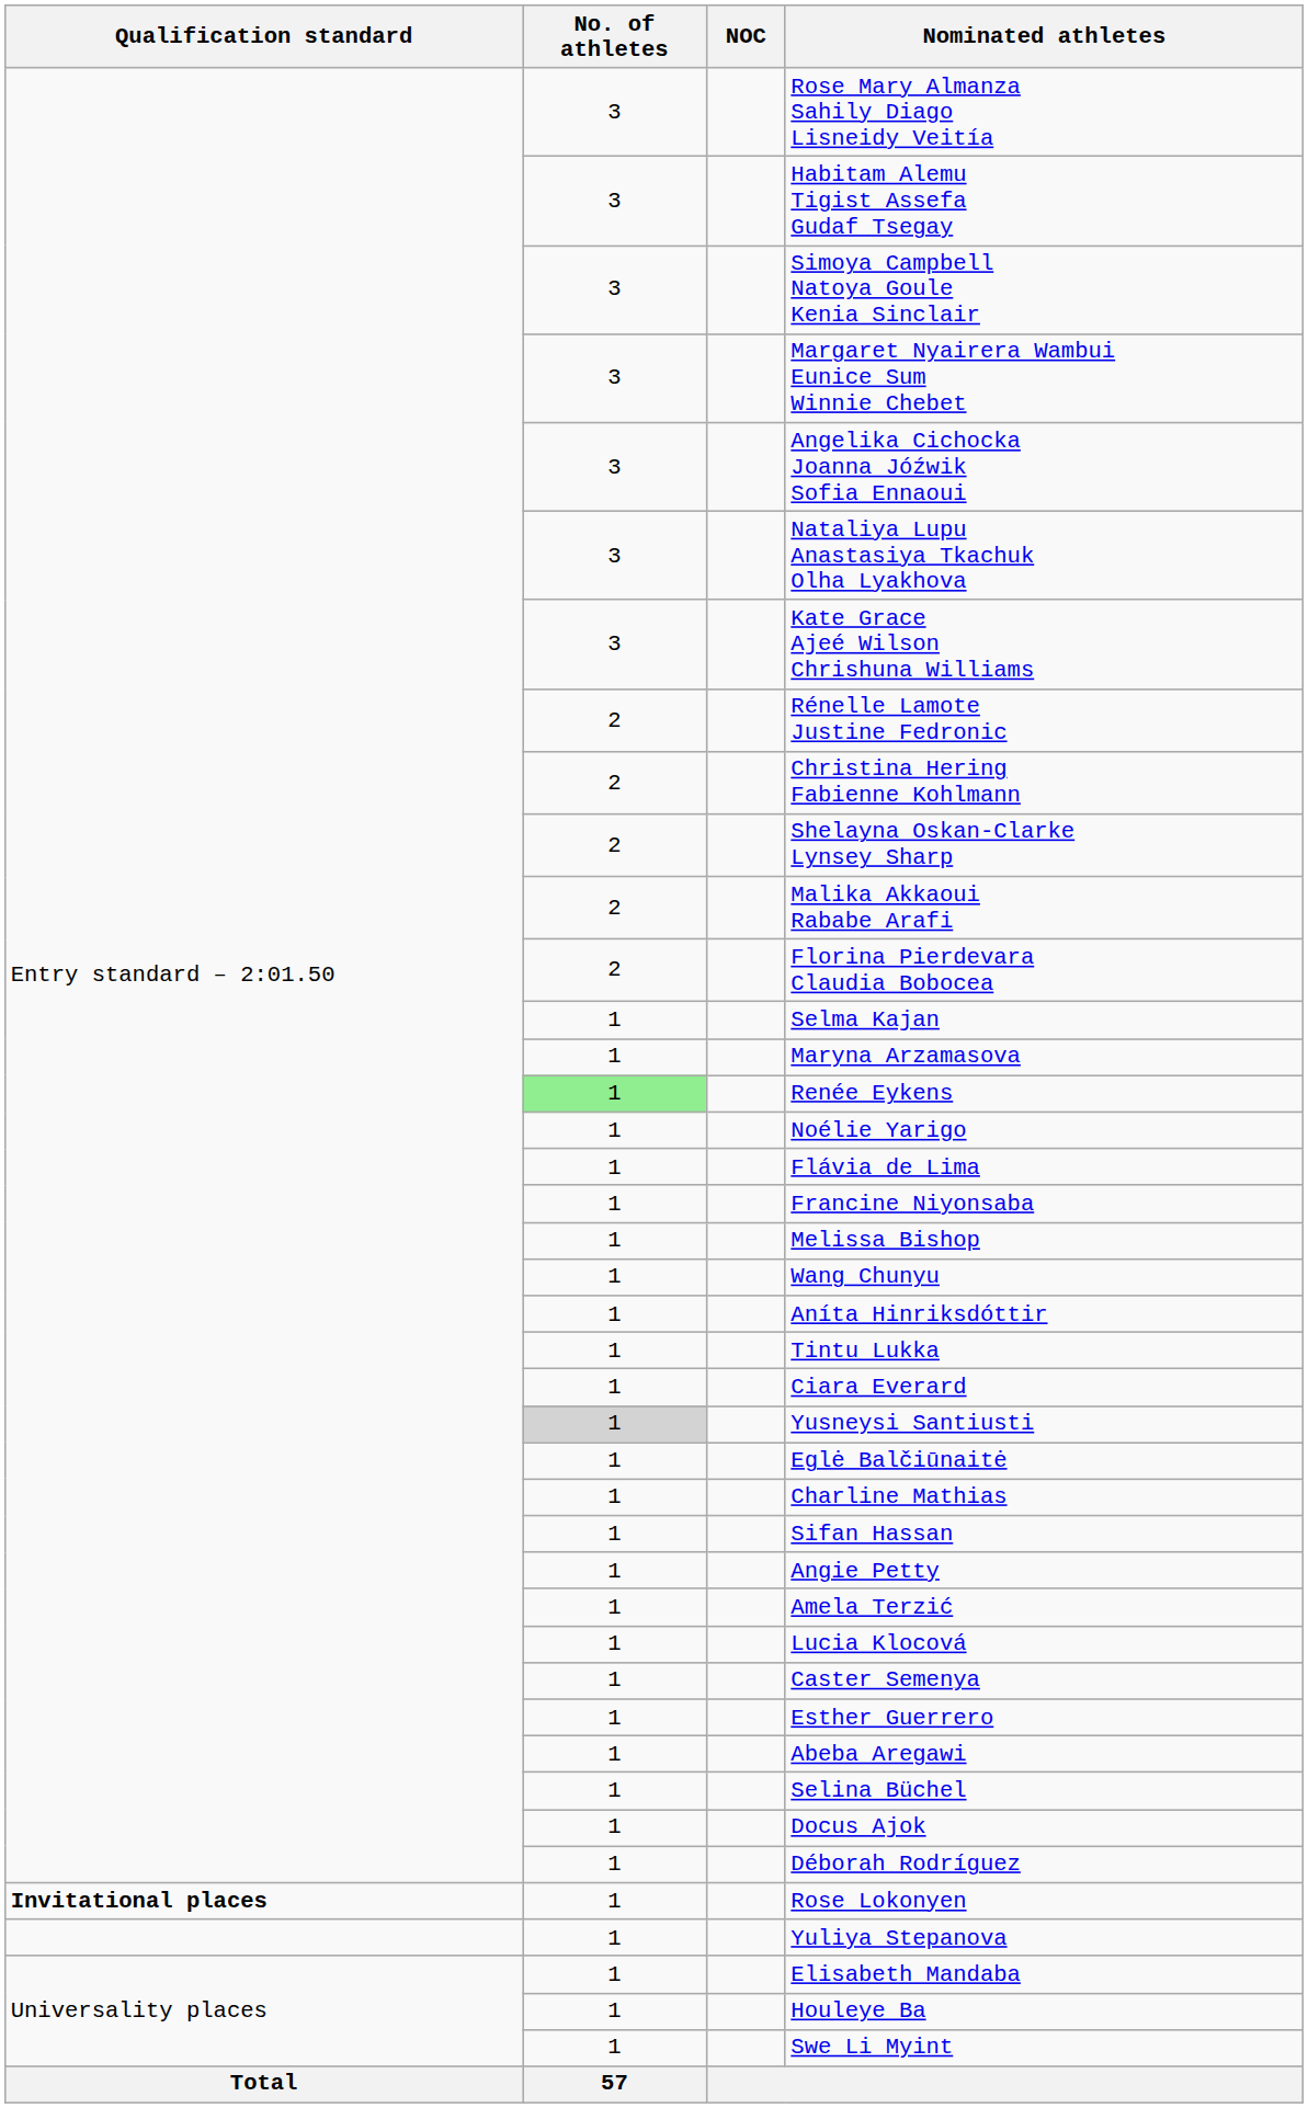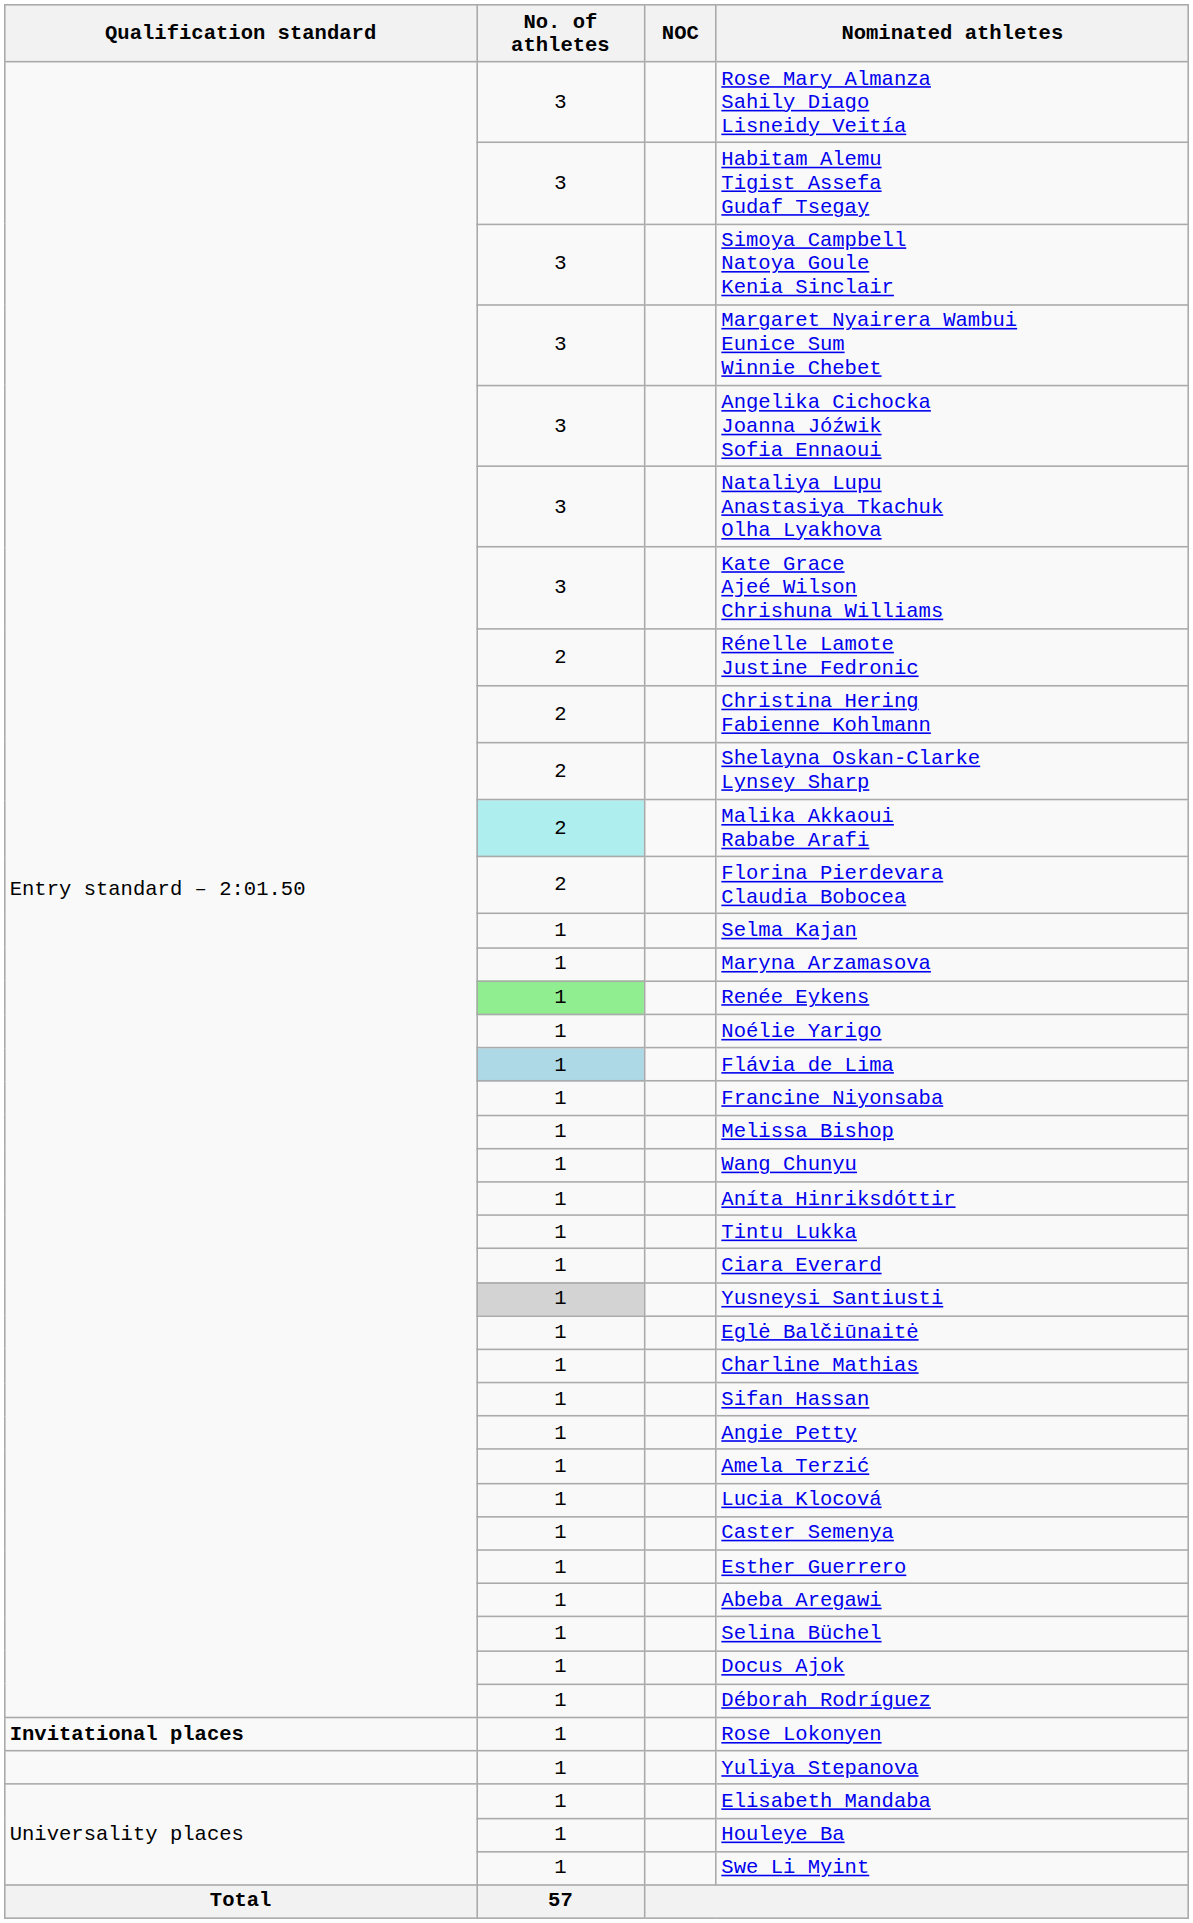Malika Akkaoui Rababe Arafi | No. of athletes: no background -> paleturquoise background
Flávia de Lima | No. of athletes: no background -> lightblue background
